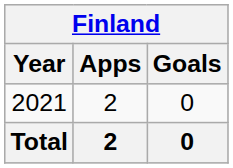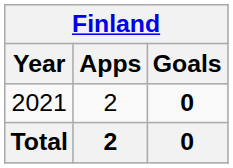2021 | Goals: normal -> bold
